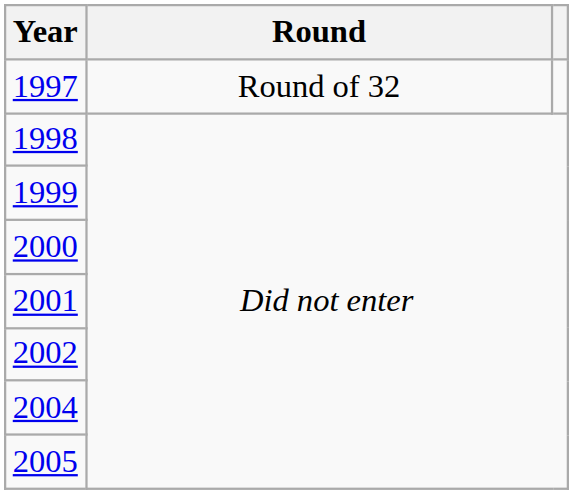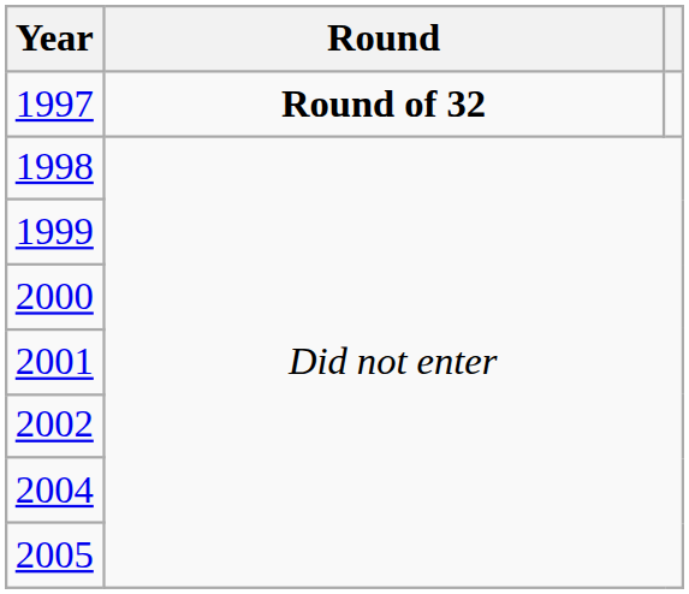1997 | Round: normal -> bold
